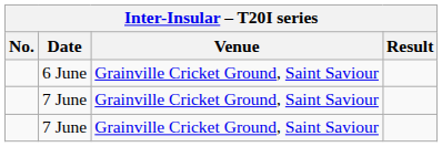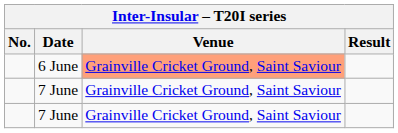6 June | Venue: no background -> lightsalmon background
